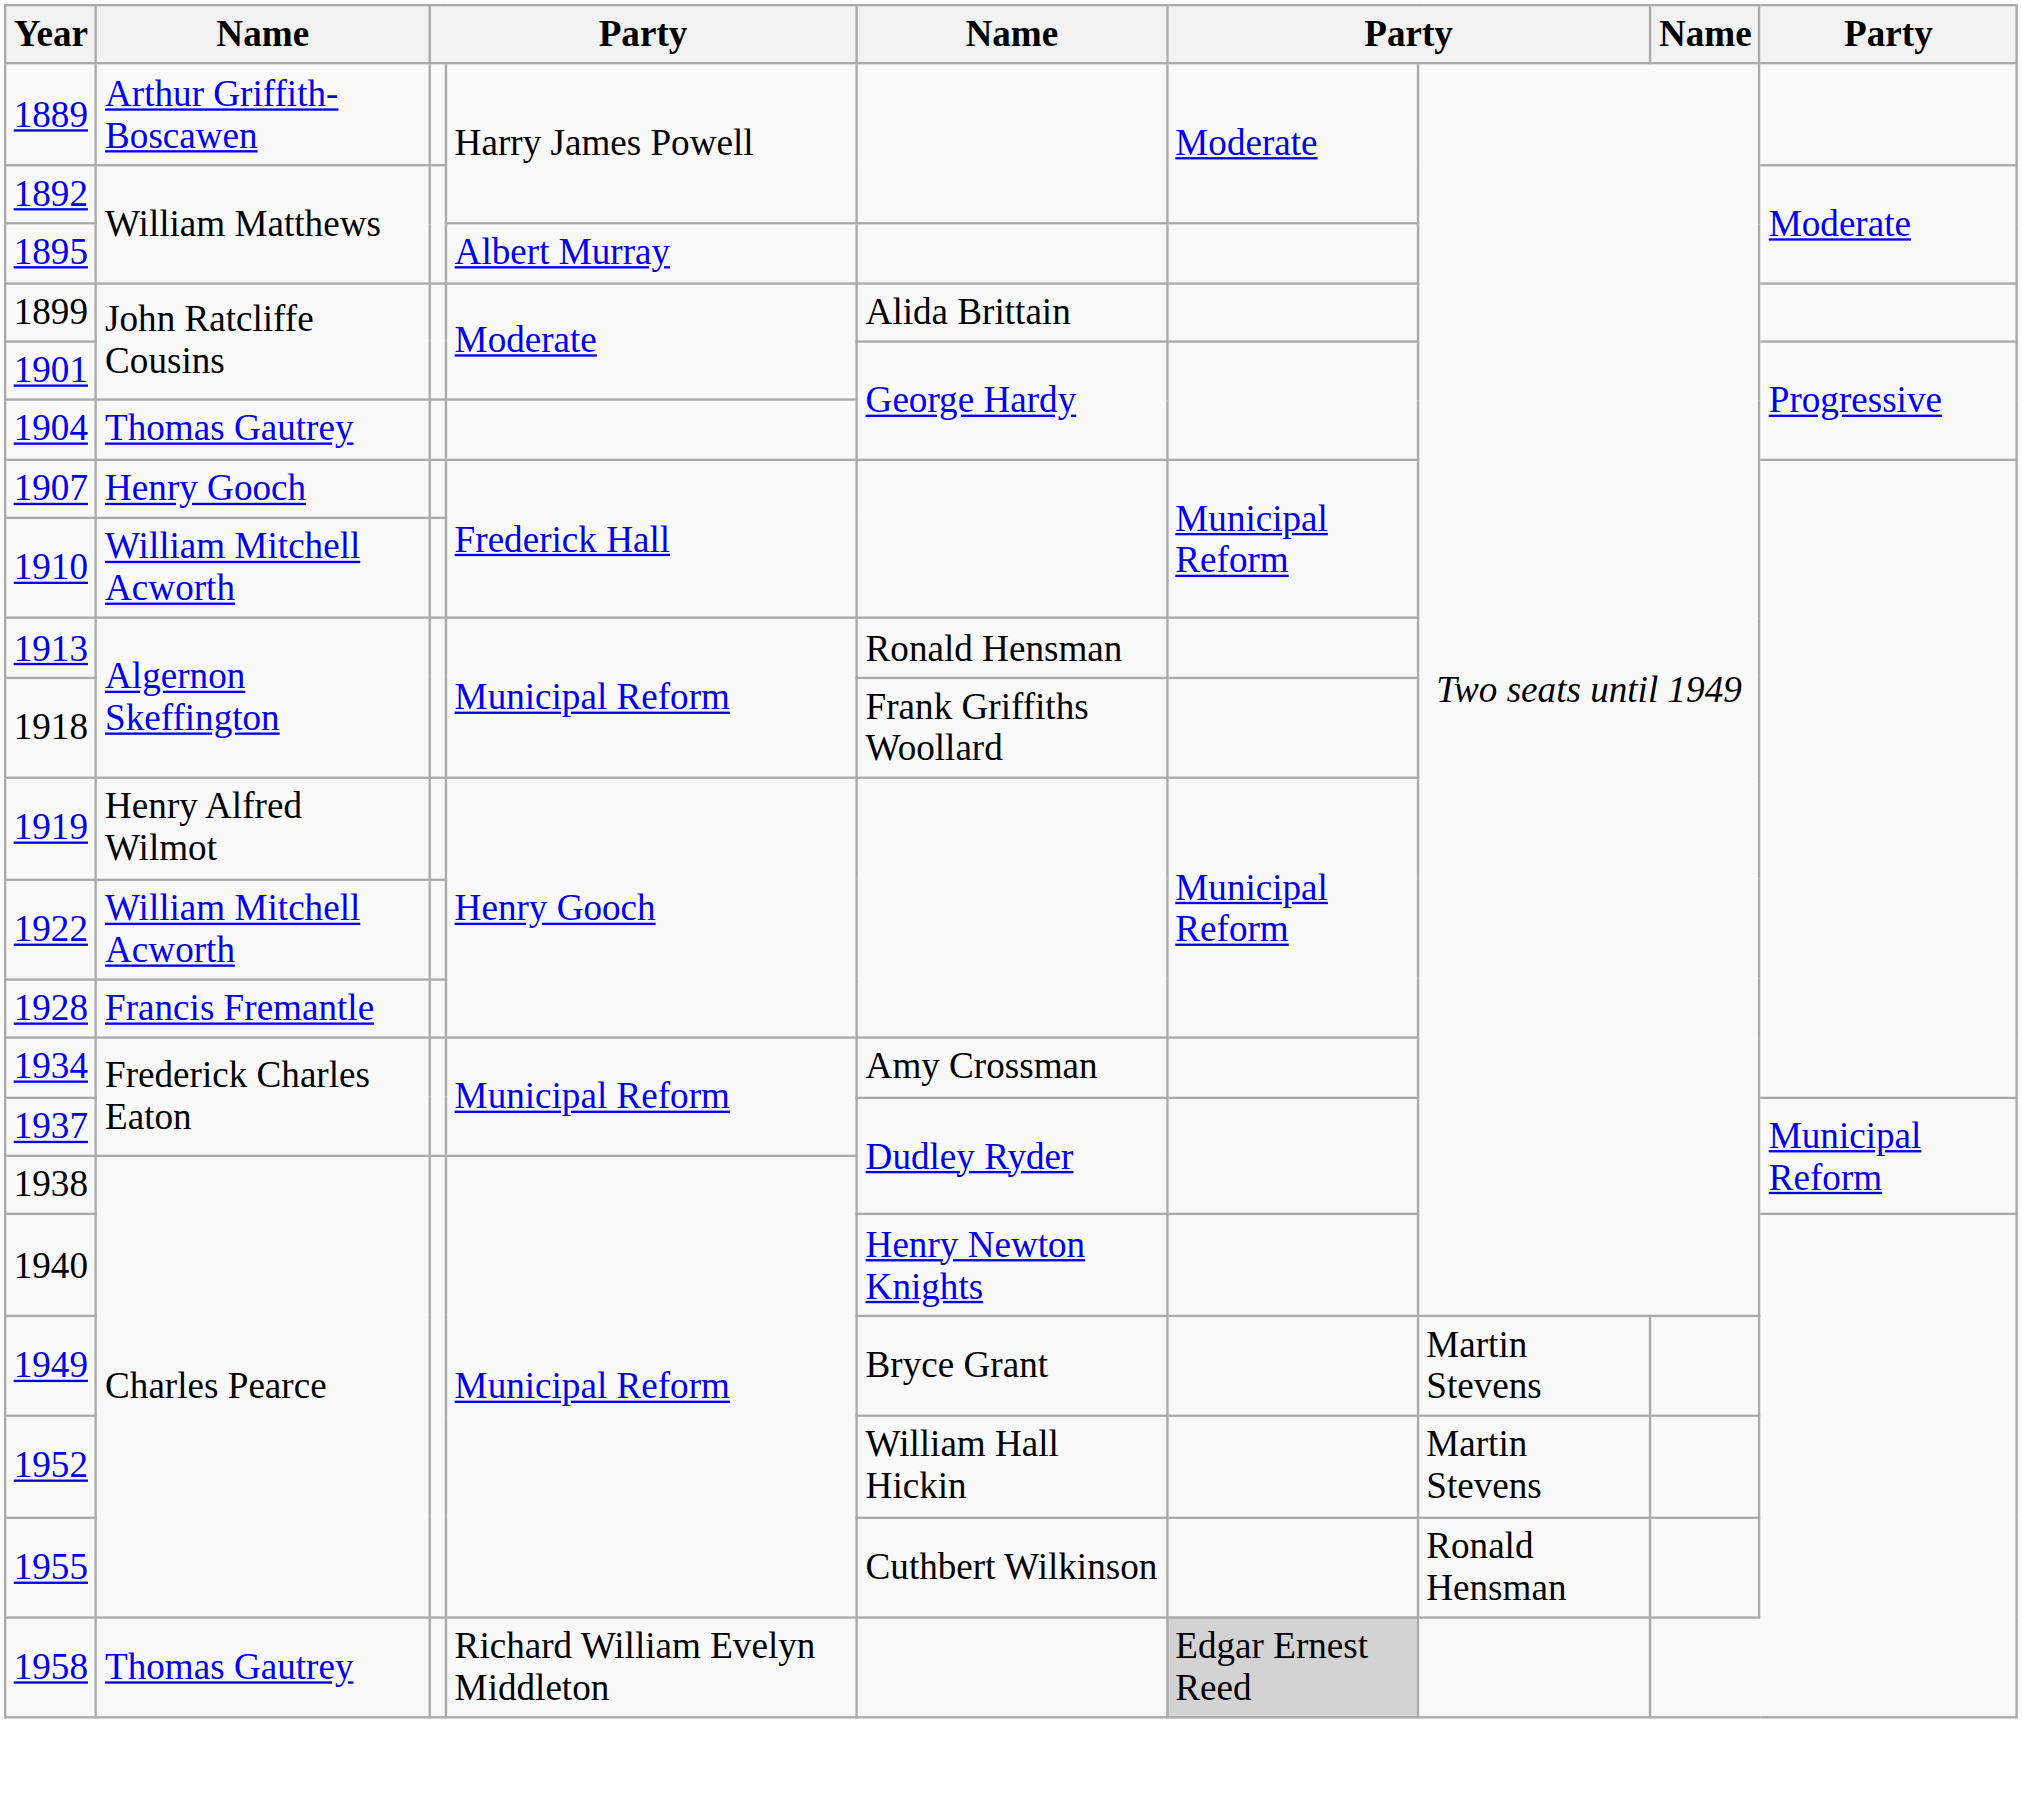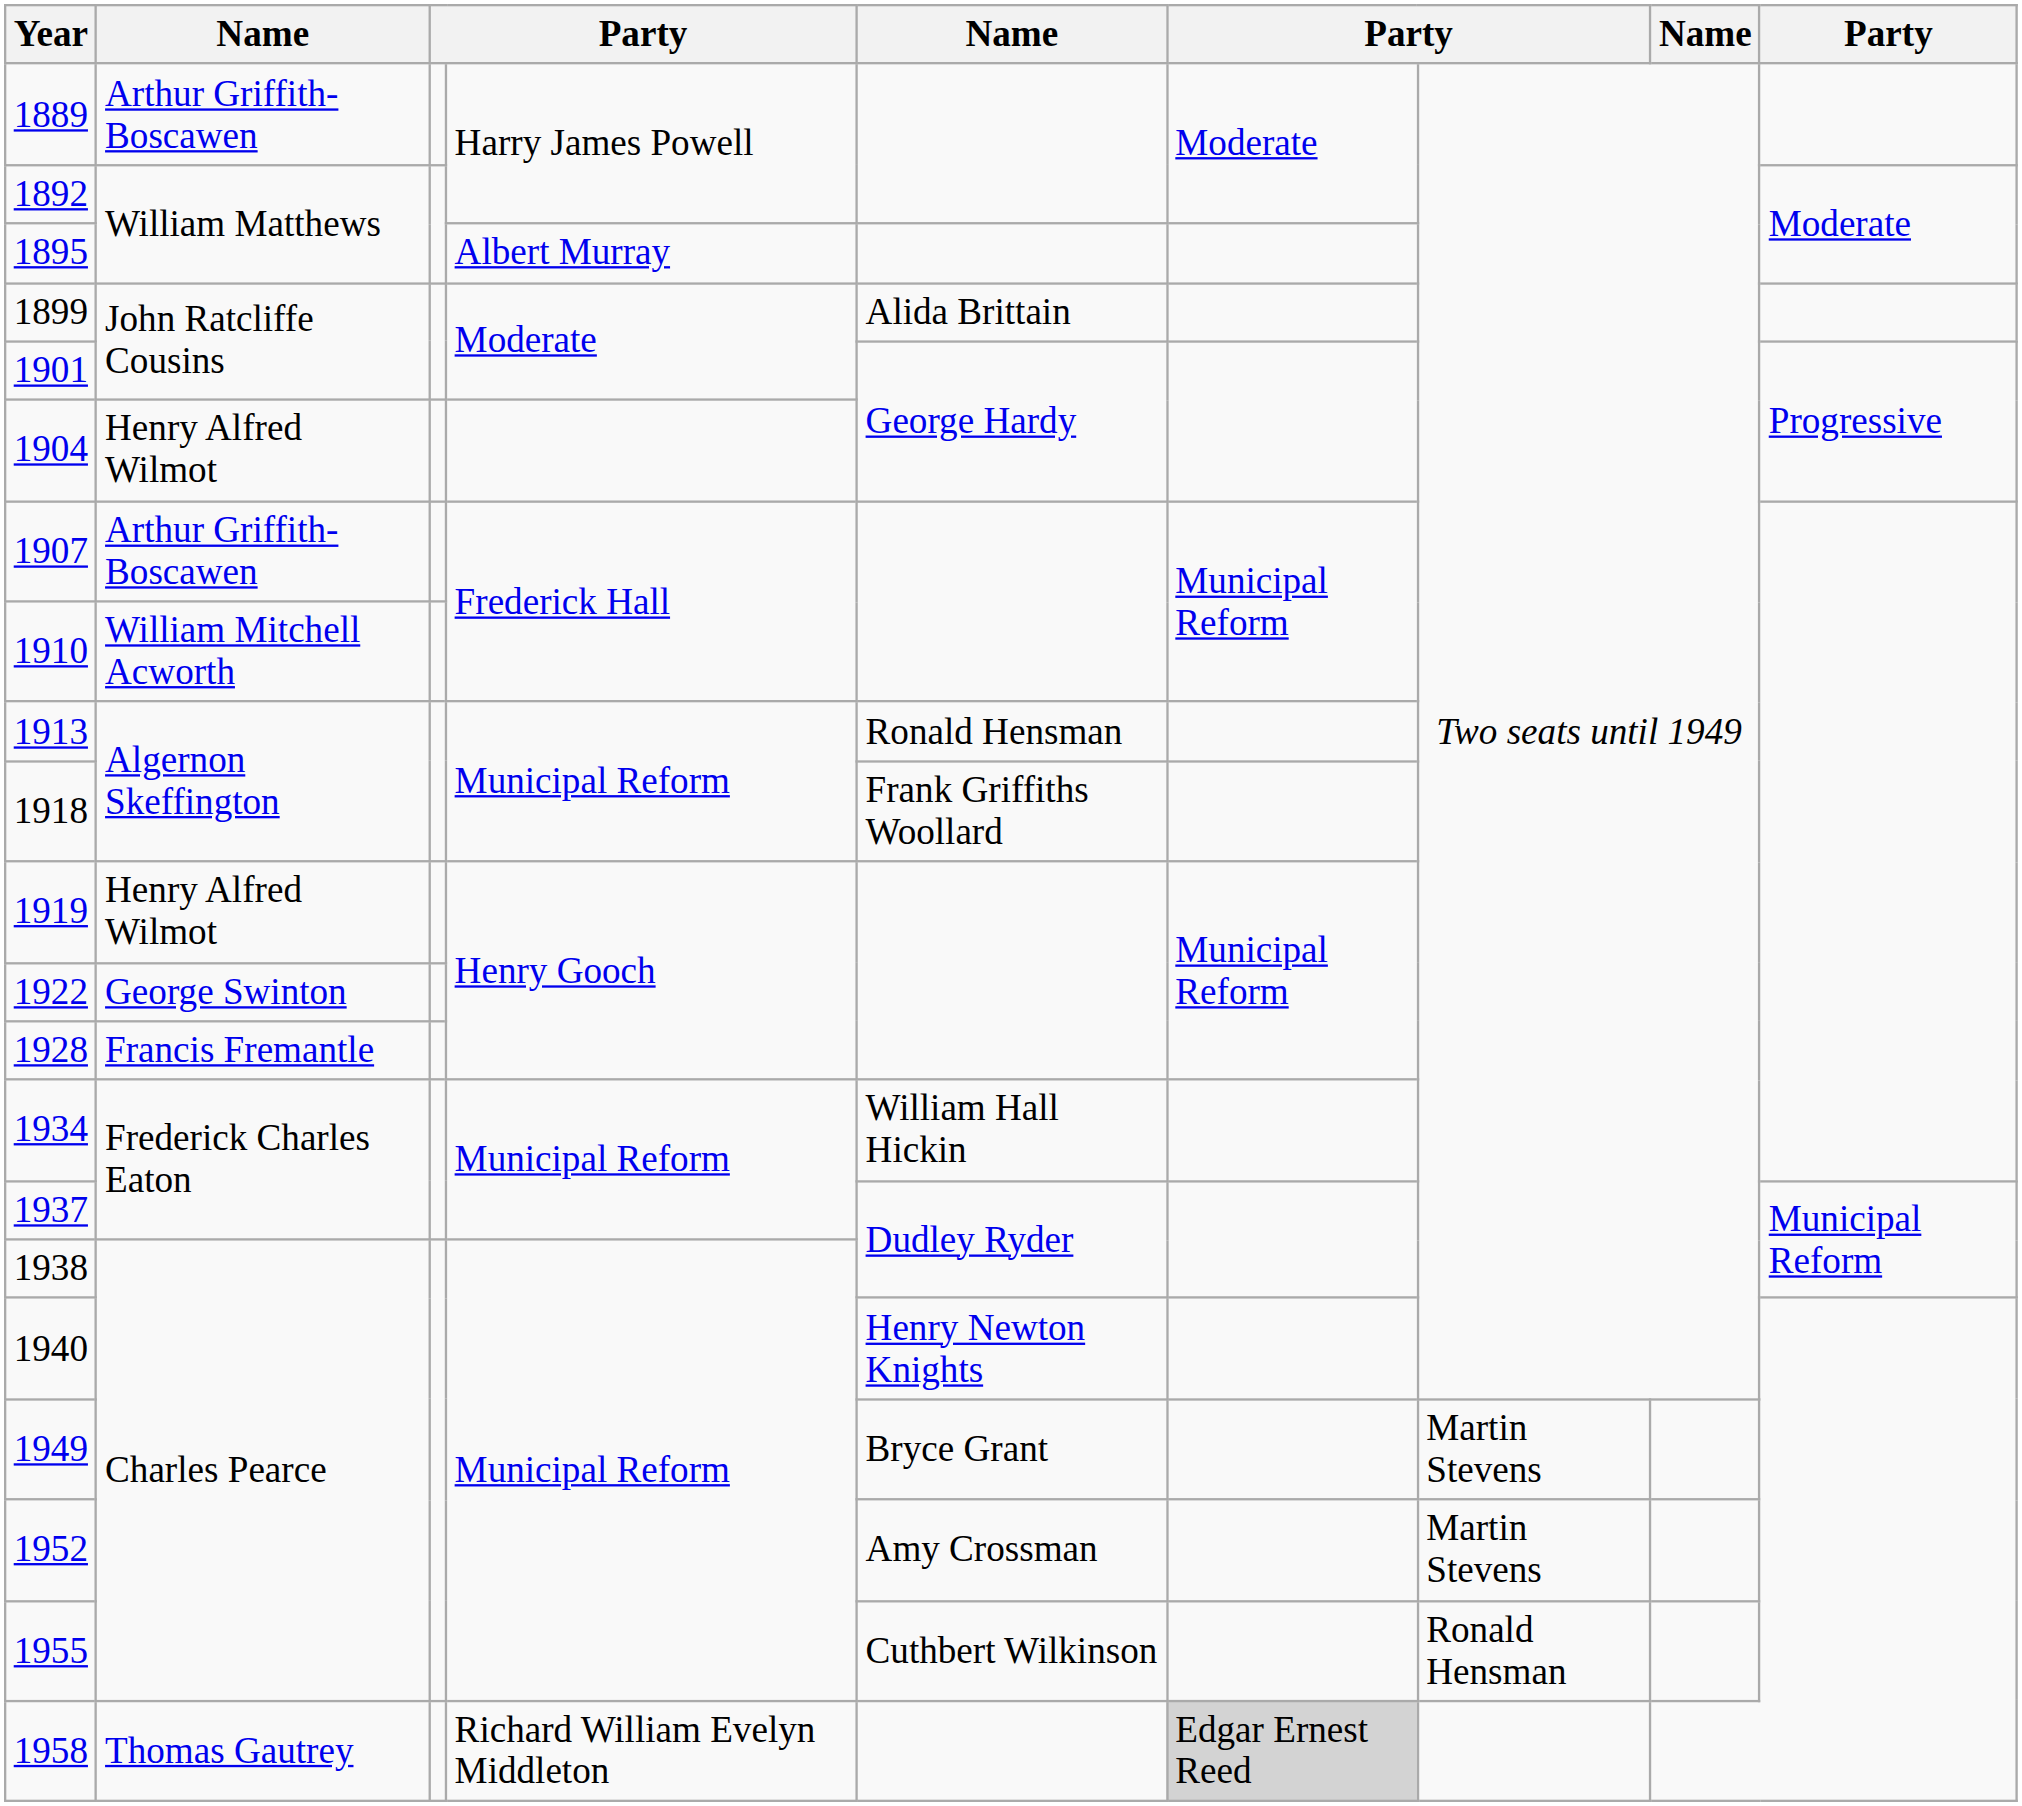1904 | column 2: Thomas Gautrey -> Henry Alfred Wilmot
1907 | column 2: Henry Gooch -> Arthur Griffith-Boscawen
1922 | column 2: William Mitchell Acworth -> George Swinton
1934 | column 5: Amy Crossman -> William Hall Hickin
1952 | column 5: William Hall Hickin -> Amy Crossman
